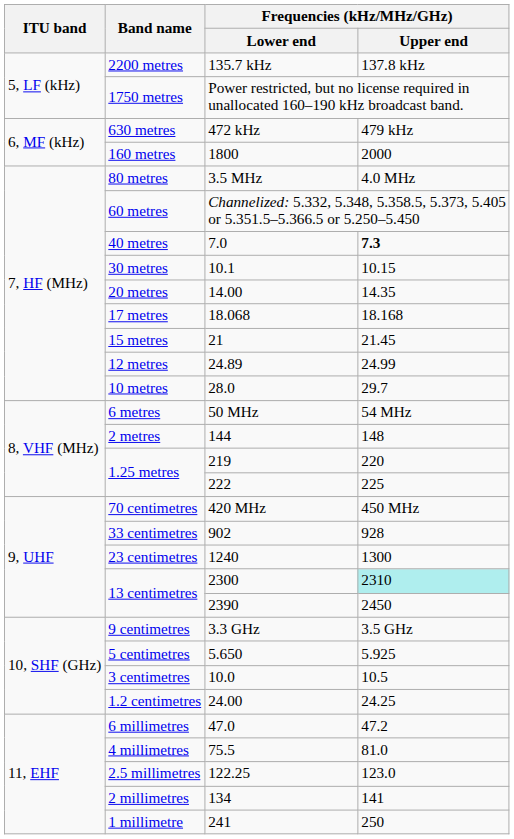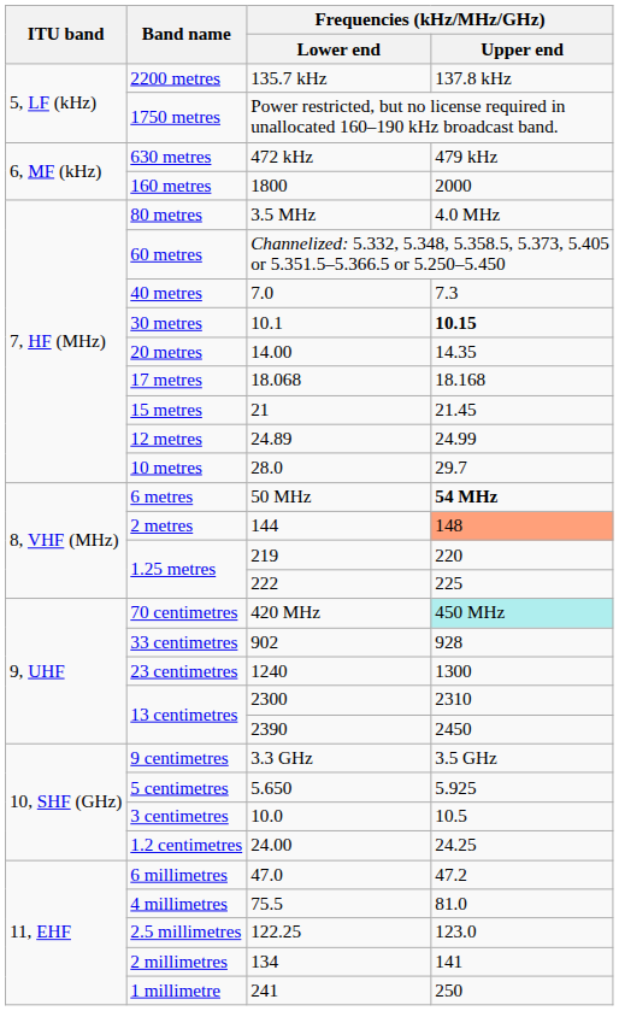40 metres | Frequencies (kHz/MHz/GHz) / Upper end: bold -> normal
30 metres | Frequencies (kHz/MHz/GHz) / Upper end: normal -> bold
6 metres | Frequencies (kHz/MHz/GHz) / Upper end: normal -> bold
2 metres | Frequencies (kHz/MHz/GHz) / Upper end: no background -> lightsalmon background
70 centimetres | Frequencies (kHz/MHz/GHz) / Upper end: no background -> paleturquoise background
13 centimetres / 2300 | Frequencies (kHz/MHz/GHz) / Upper end: paleturquoise background -> no background
